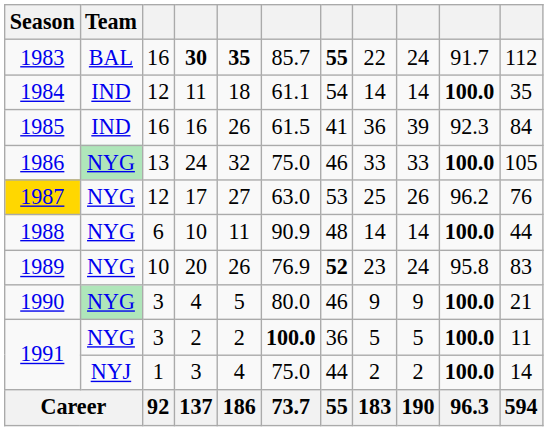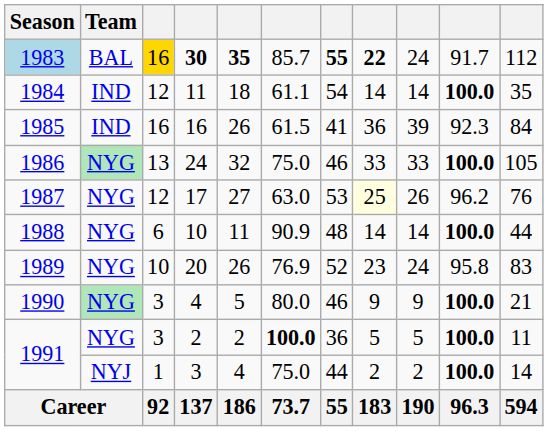30 | Season: no background -> lightblue background
30 | column 3: no background -> gold background
30 | column 8: normal -> bold
17 | Season: gold background -> no background
17 | column 8: no background -> lightyellow background
20 | column 7: bold -> normal
